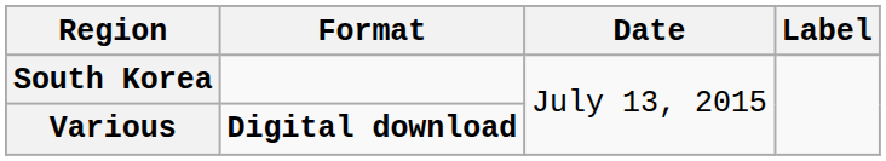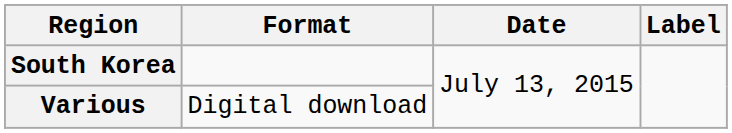Various | Format: bold -> normal
